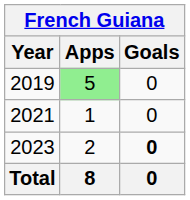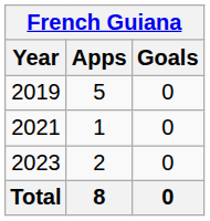2019 | Apps: lightgreen background -> no background
2023 | Goals: bold -> normal
